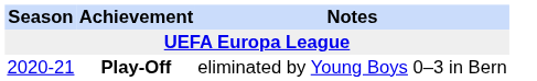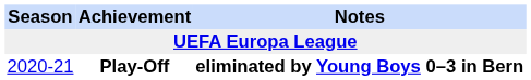Play-Off | Notes: normal -> bold
